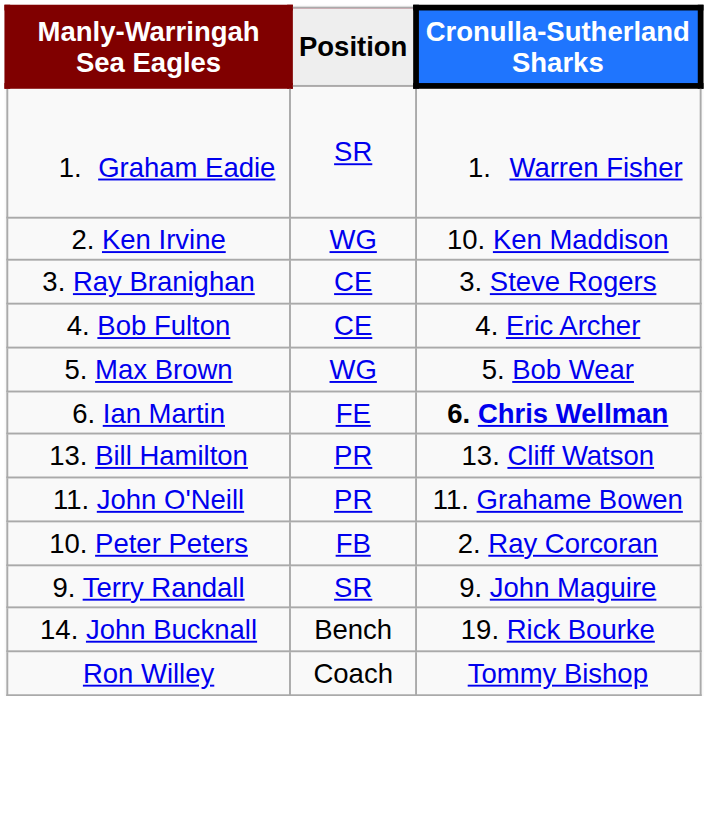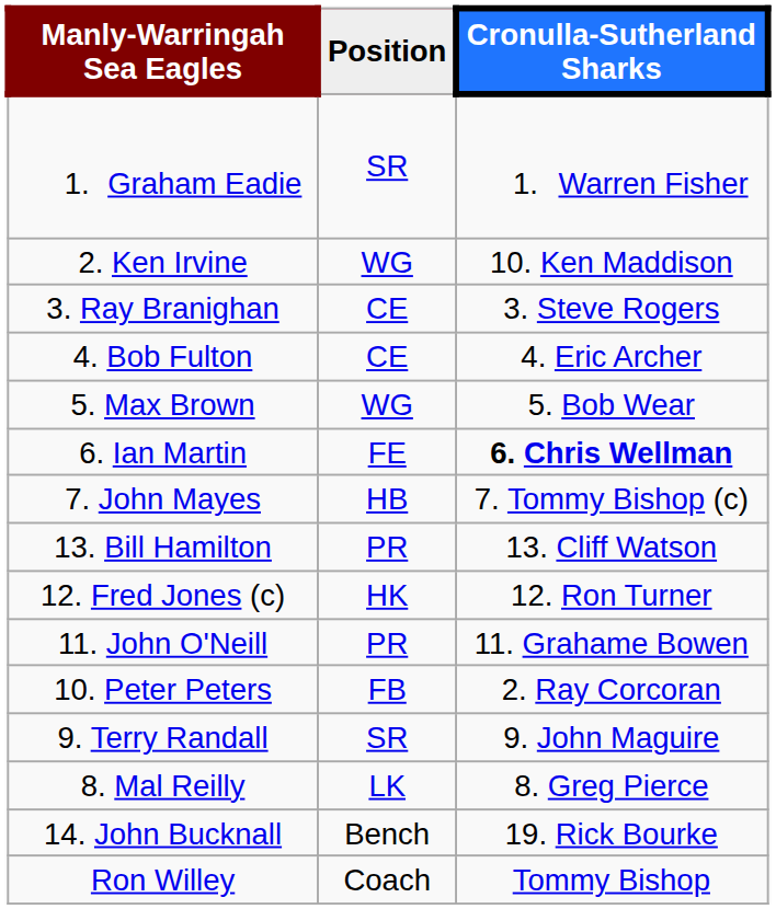+ row: 7. John Mayes | HB | 7. Tommy Bishop (c)
+ row: 12. Fred Jones (c) | HK | 12. Ron Turner
+ row: 8. Mal Reilly | LK | 8. Greg Pierce
